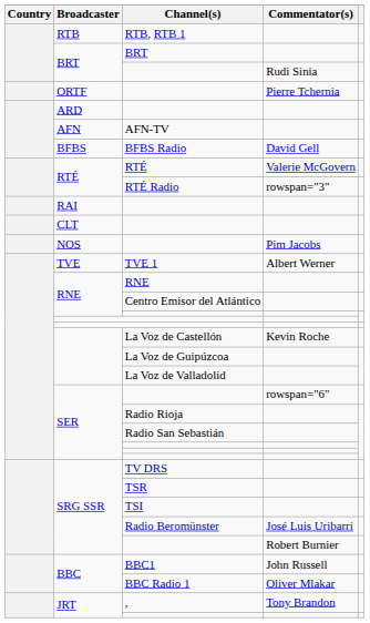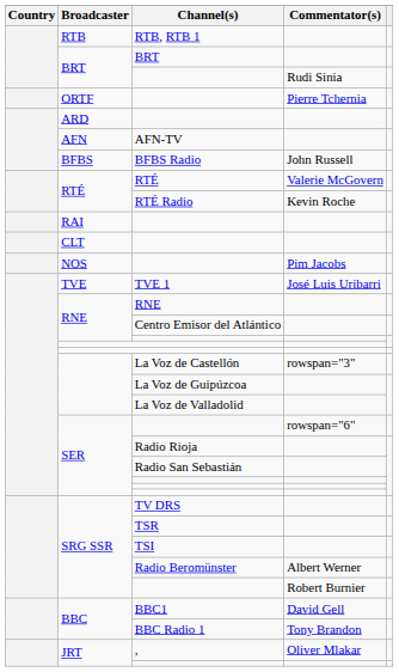BFBS Radio | Commentator(s): David Gell -> John Russell
RTÉ Radio | Commentator(s): rowspan="3" -> Kevin Roche
TVE 1 | Commentator(s): Albert Werner -> José Luis Uribarri
La Voz de Castellón | Commentator(s): Kevin Roche -> rowspan="3"
Radio Beromünster | Commentator(s): José Luis Uribarri -> Albert Werner
BBC1 | Commentator(s): John Russell -> David Gell
BBC Radio 1 | Commentator(s): Oliver Mlakar -> Tony Brandon
, | Commentator(s): Tony Brandon -> Oliver Mlakar
